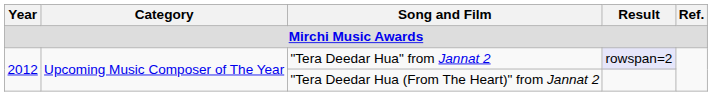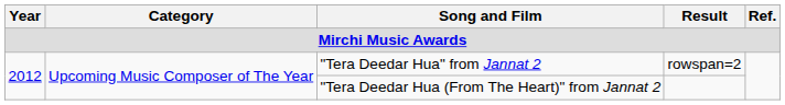"Tera Deedar Hua" from Jannat 2 | Result: lavender background -> no background
